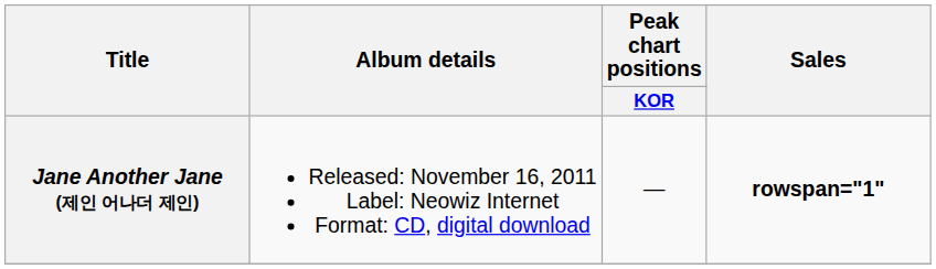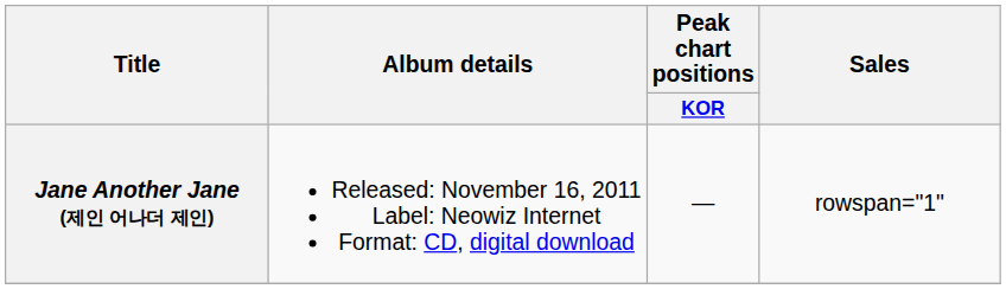Jane Another Jane (제인 어나더 제인) | Sales: bold -> normal
